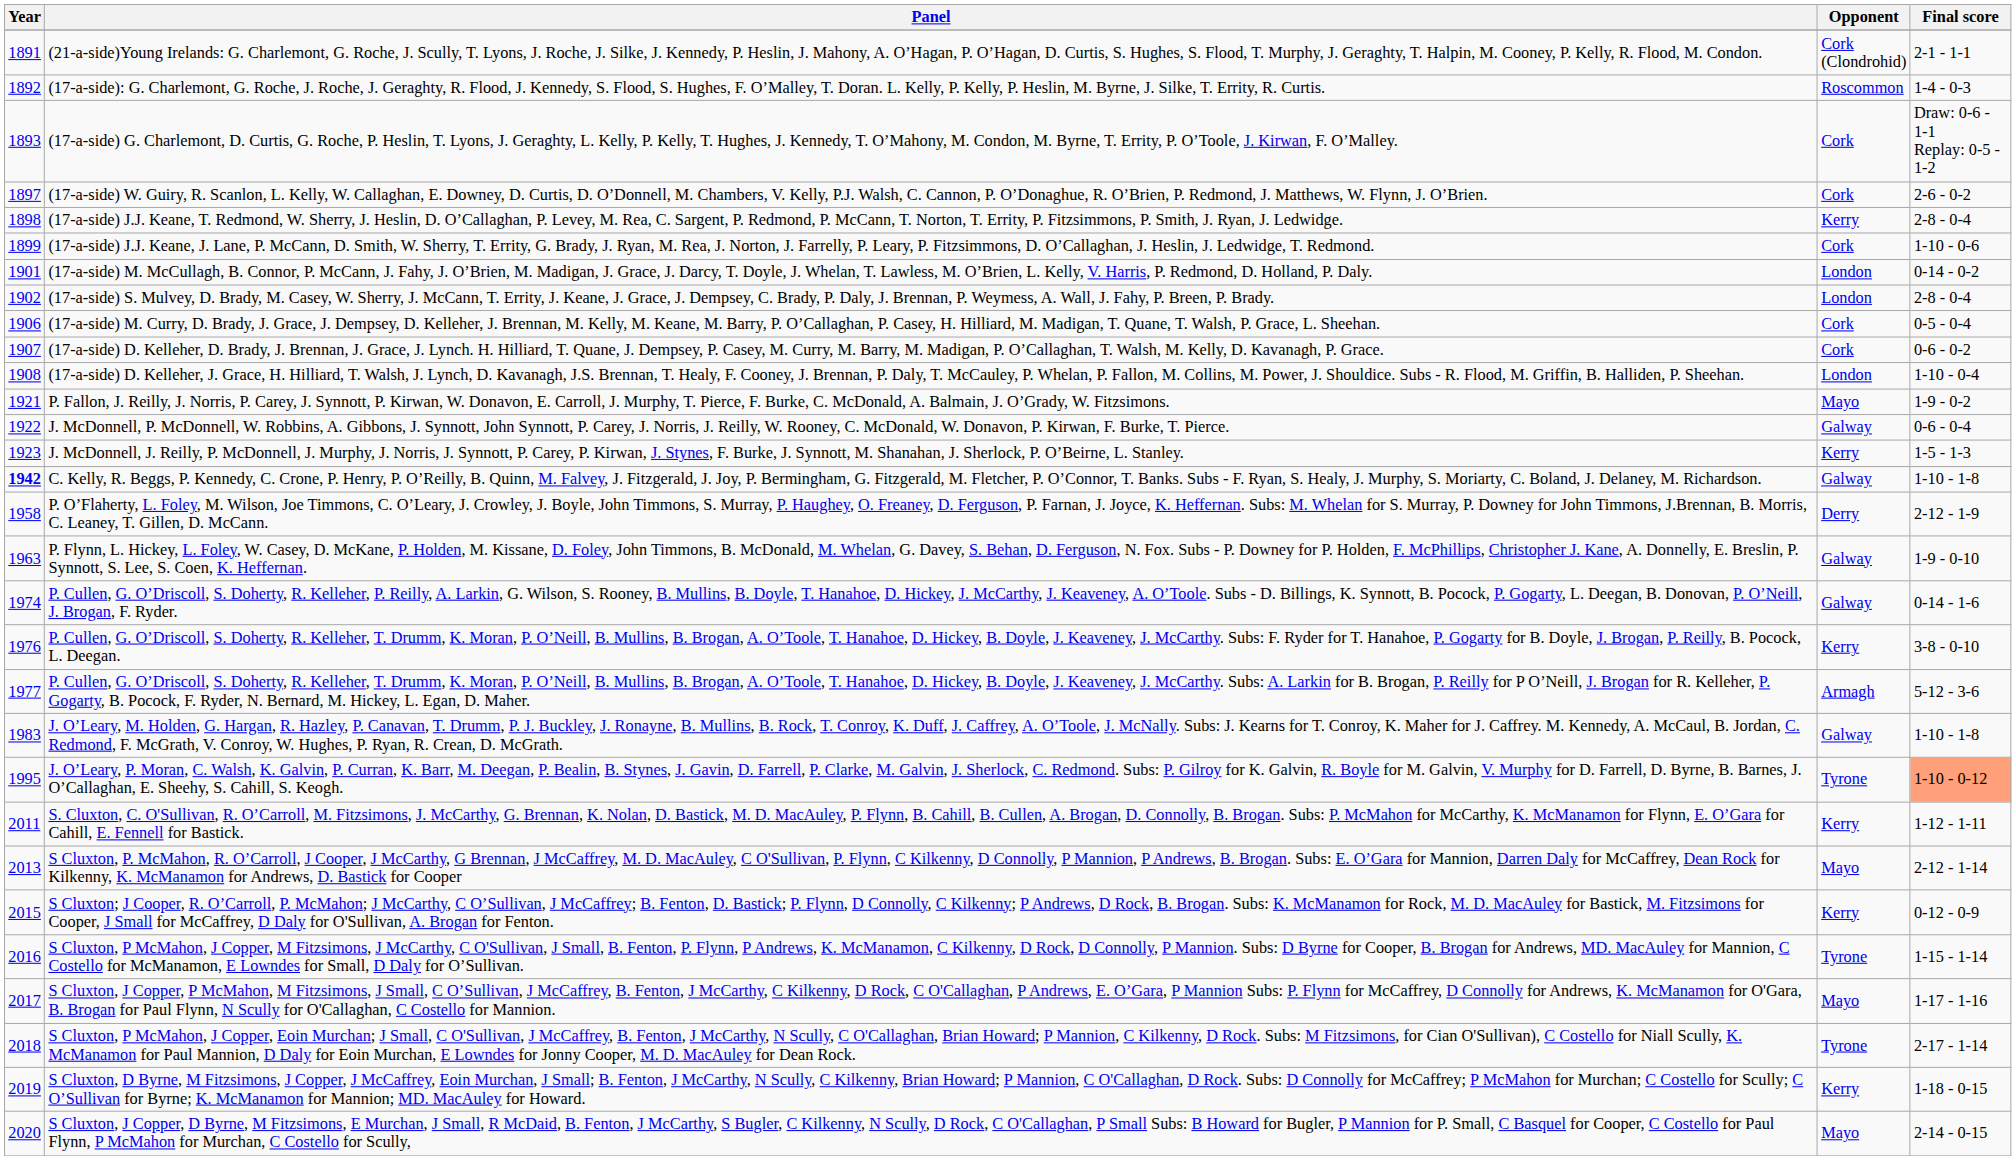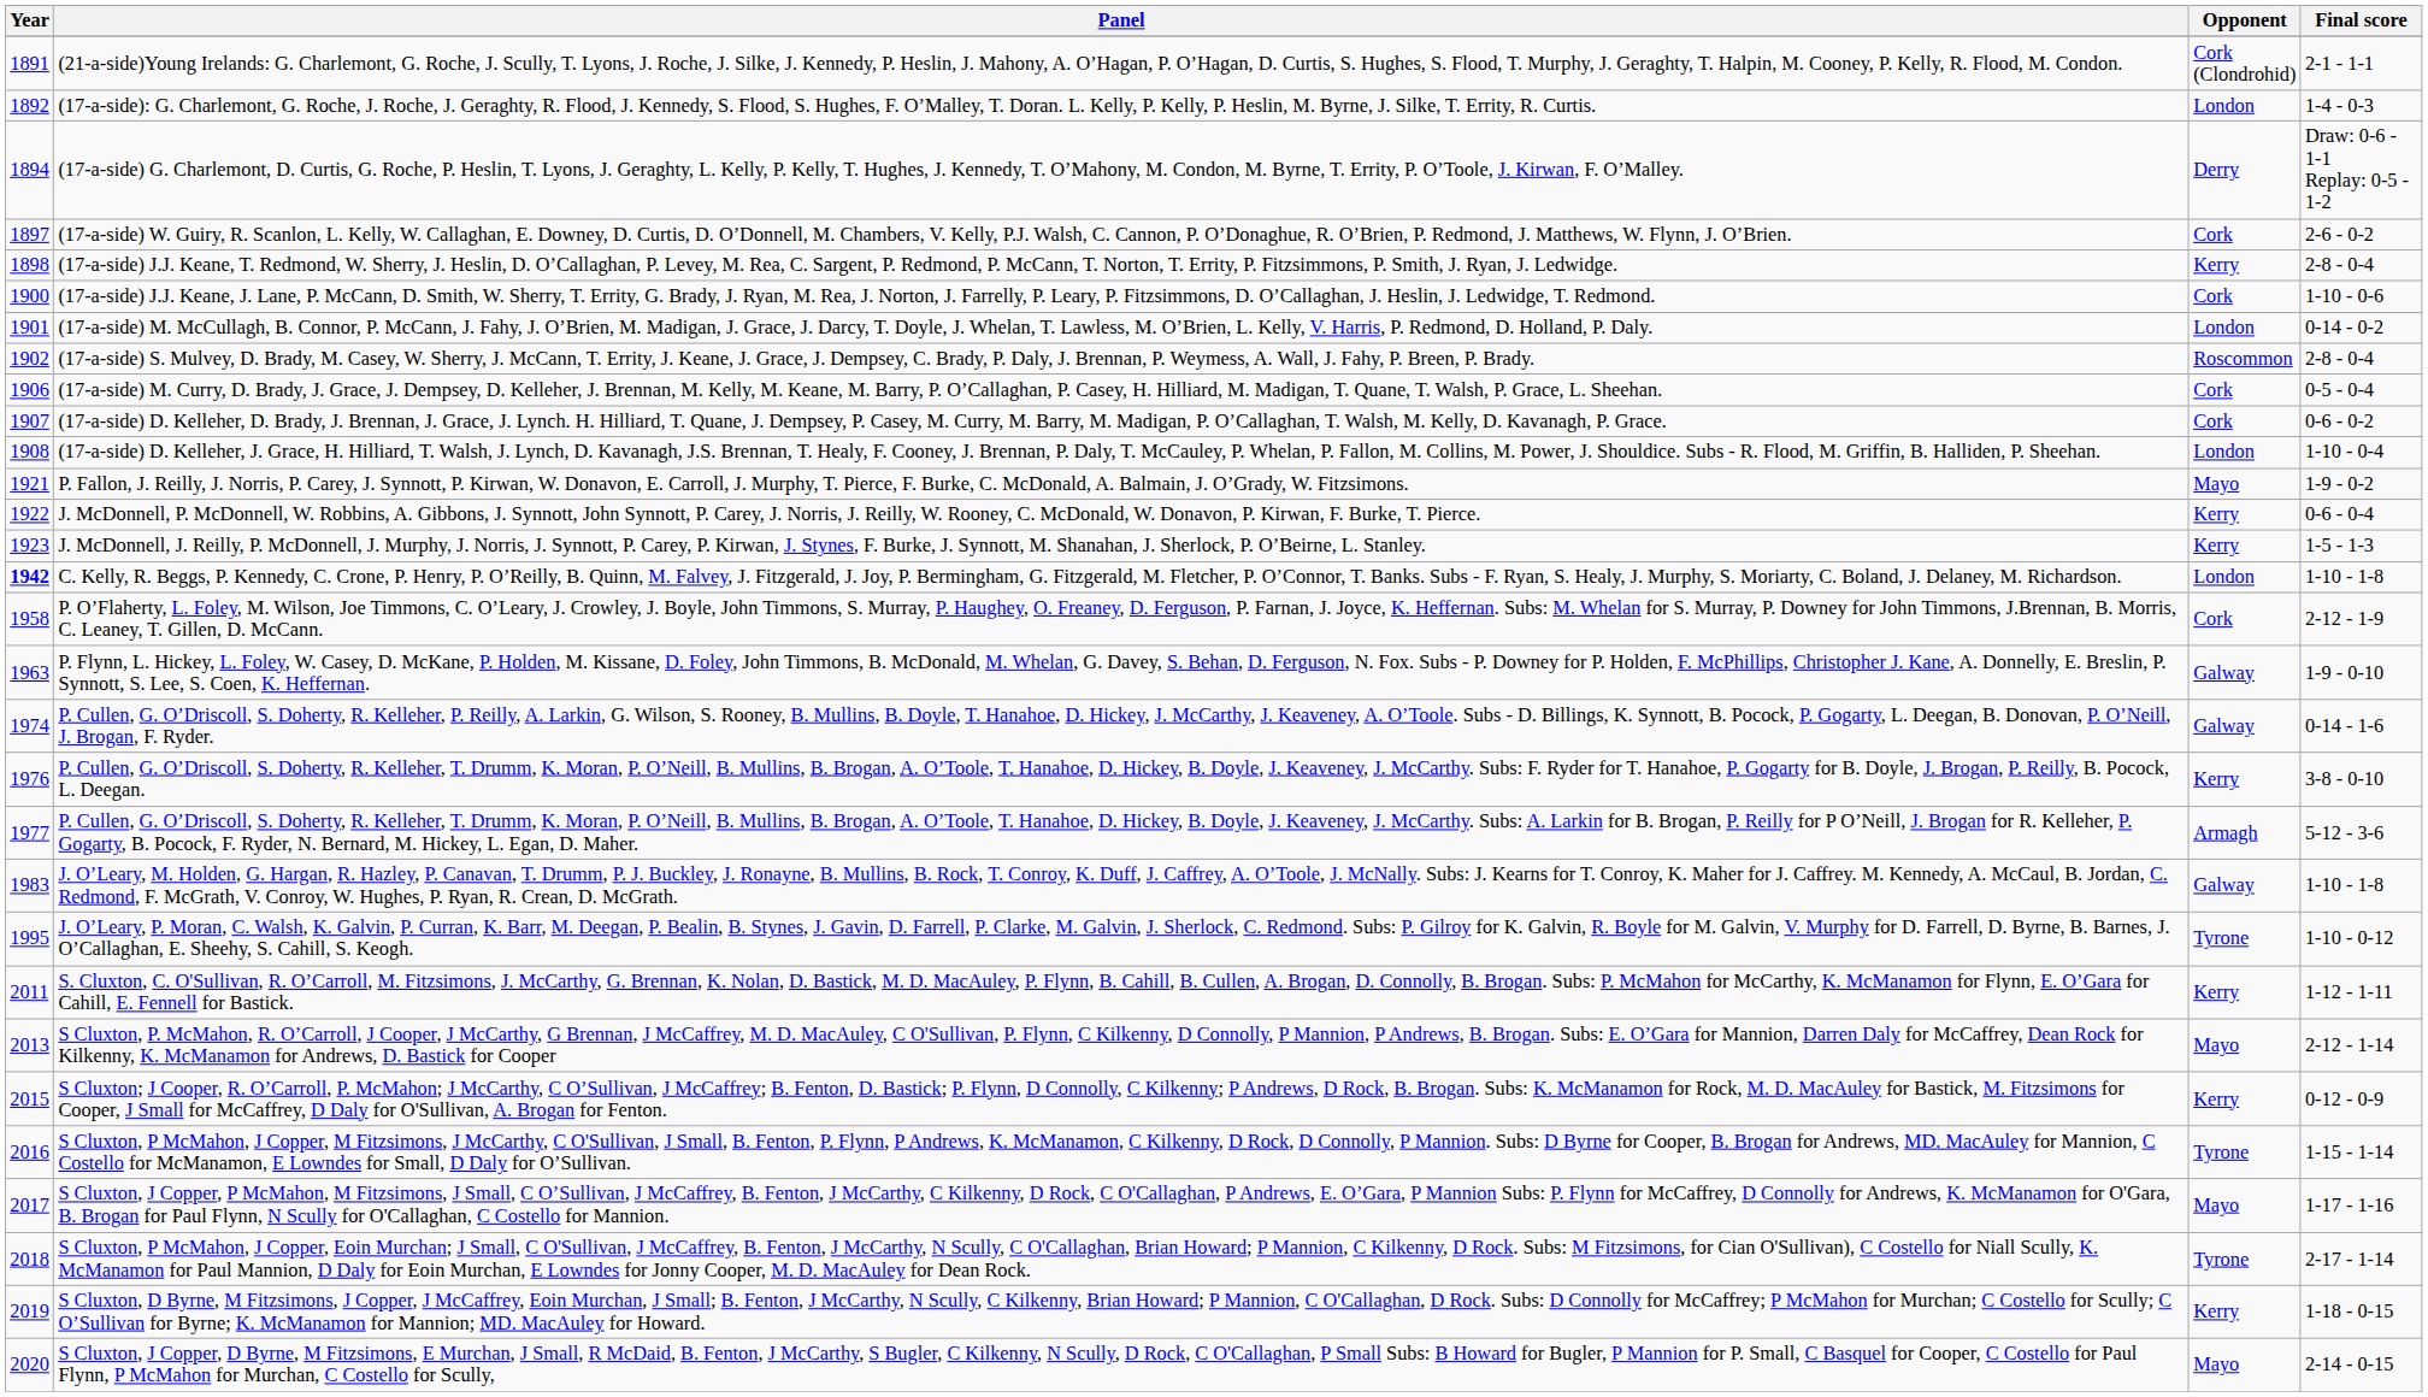row 3 | Opponent: Roscommon -> London
row 4 | Year: 1893 -> 1894
row 4 | Opponent: Cork -> Derry
row 7 | Year: 1899 -> 1900
row 9 | Opponent: London -> Roscommon
row 14 | Opponent: Galway -> Kerry
row 16 | Opponent: Galway -> London
row 17 | Opponent: Derry -> Cork
row 23 | Final score: lightsalmon background -> no background
